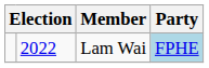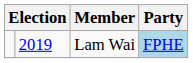Lam Wai | column 2: 2022 -> 2019
